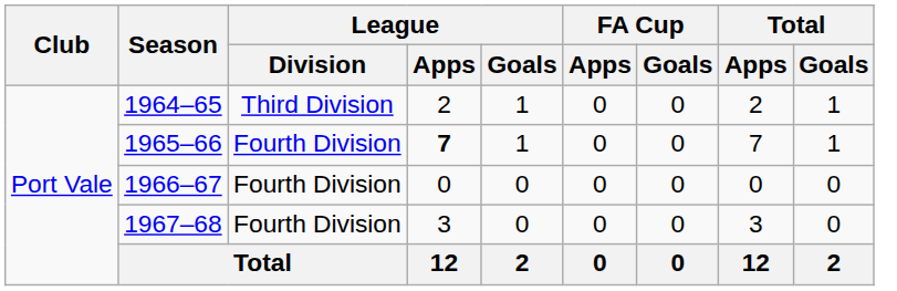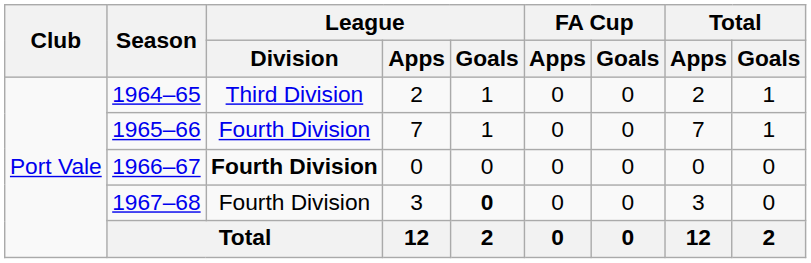1965–66 | League / Apps: bold -> normal
1966–67 | League / Division: normal -> bold
1967–68 | League / Goals: normal -> bold
